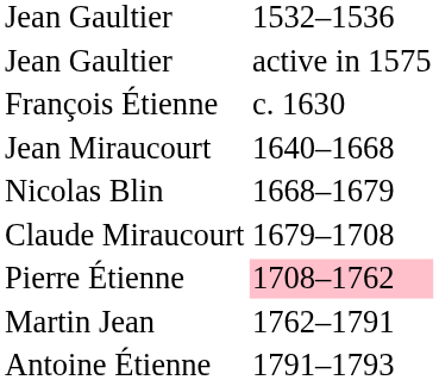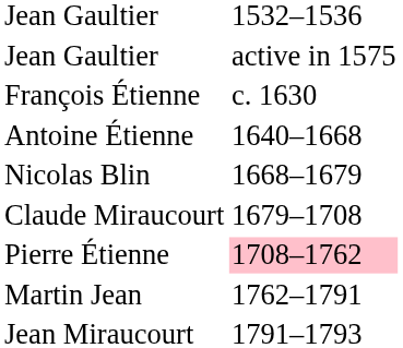row 4 | column 1: Jean Miraucourt -> Antoine Étienne
row 9 | column 1: Antoine Étienne -> Jean Miraucourt
